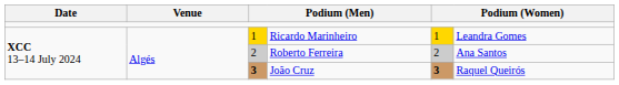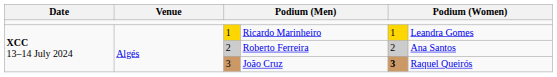João Cruz | column 3: bold -> normal
